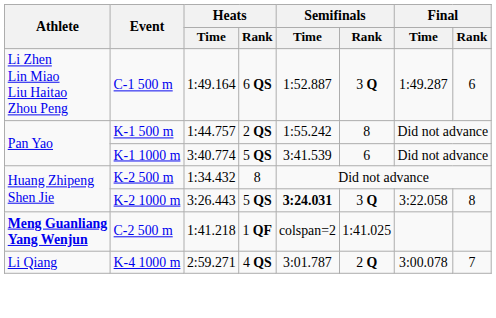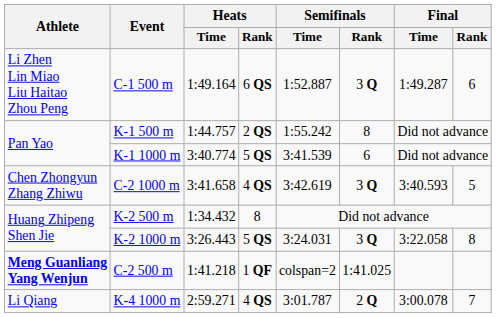+ row: Chen Zhongyun Zhang Zhiwu | C-2 1000 m | 3:41.658 | 4 QS | 3:42.619 | 3 Q | 3:40.593 | 5
K-2 1000 m | Semifinals / Time: bold -> normal
